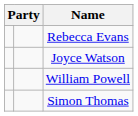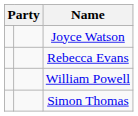rows swapped: Rebecca Evans <-> Joyce Watson
